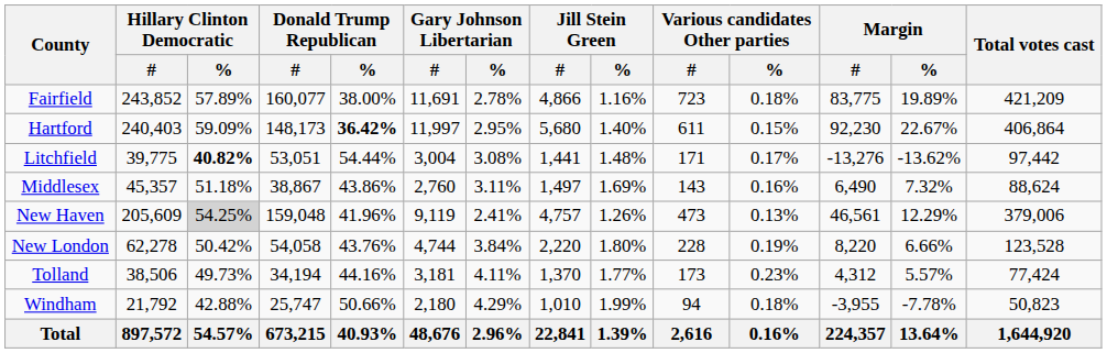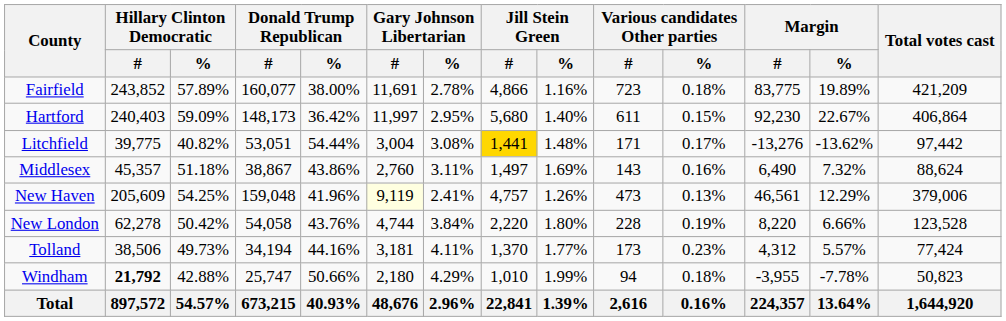Hartford | Donald Trump Republican / %: bold -> normal
Litchfield | Hillary Clinton Democratic / %: bold -> normal
Litchfield | Jill Stein Green / #: no background -> gold background
New Haven | Hillary Clinton Democratic / %: lightgrey background -> no background
New Haven | Gary Johnson Libertarian / #: no background -> lightyellow background
Windham | Hillary Clinton Democratic / #: normal -> bold
